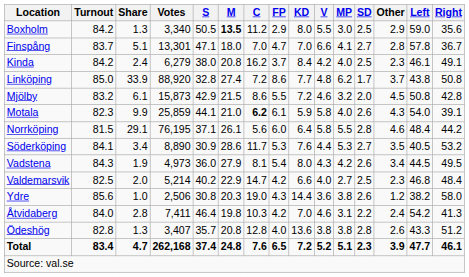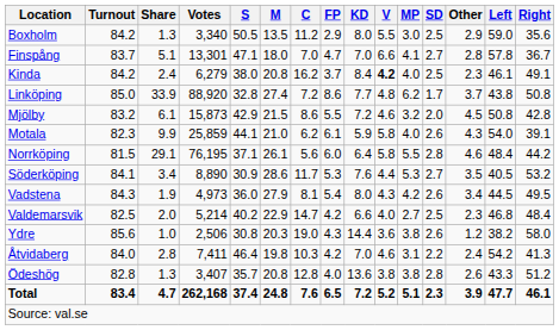Boxholm | M: bold -> normal
Kinda | V: normal -> bold
Motala | C: bold -> normal
